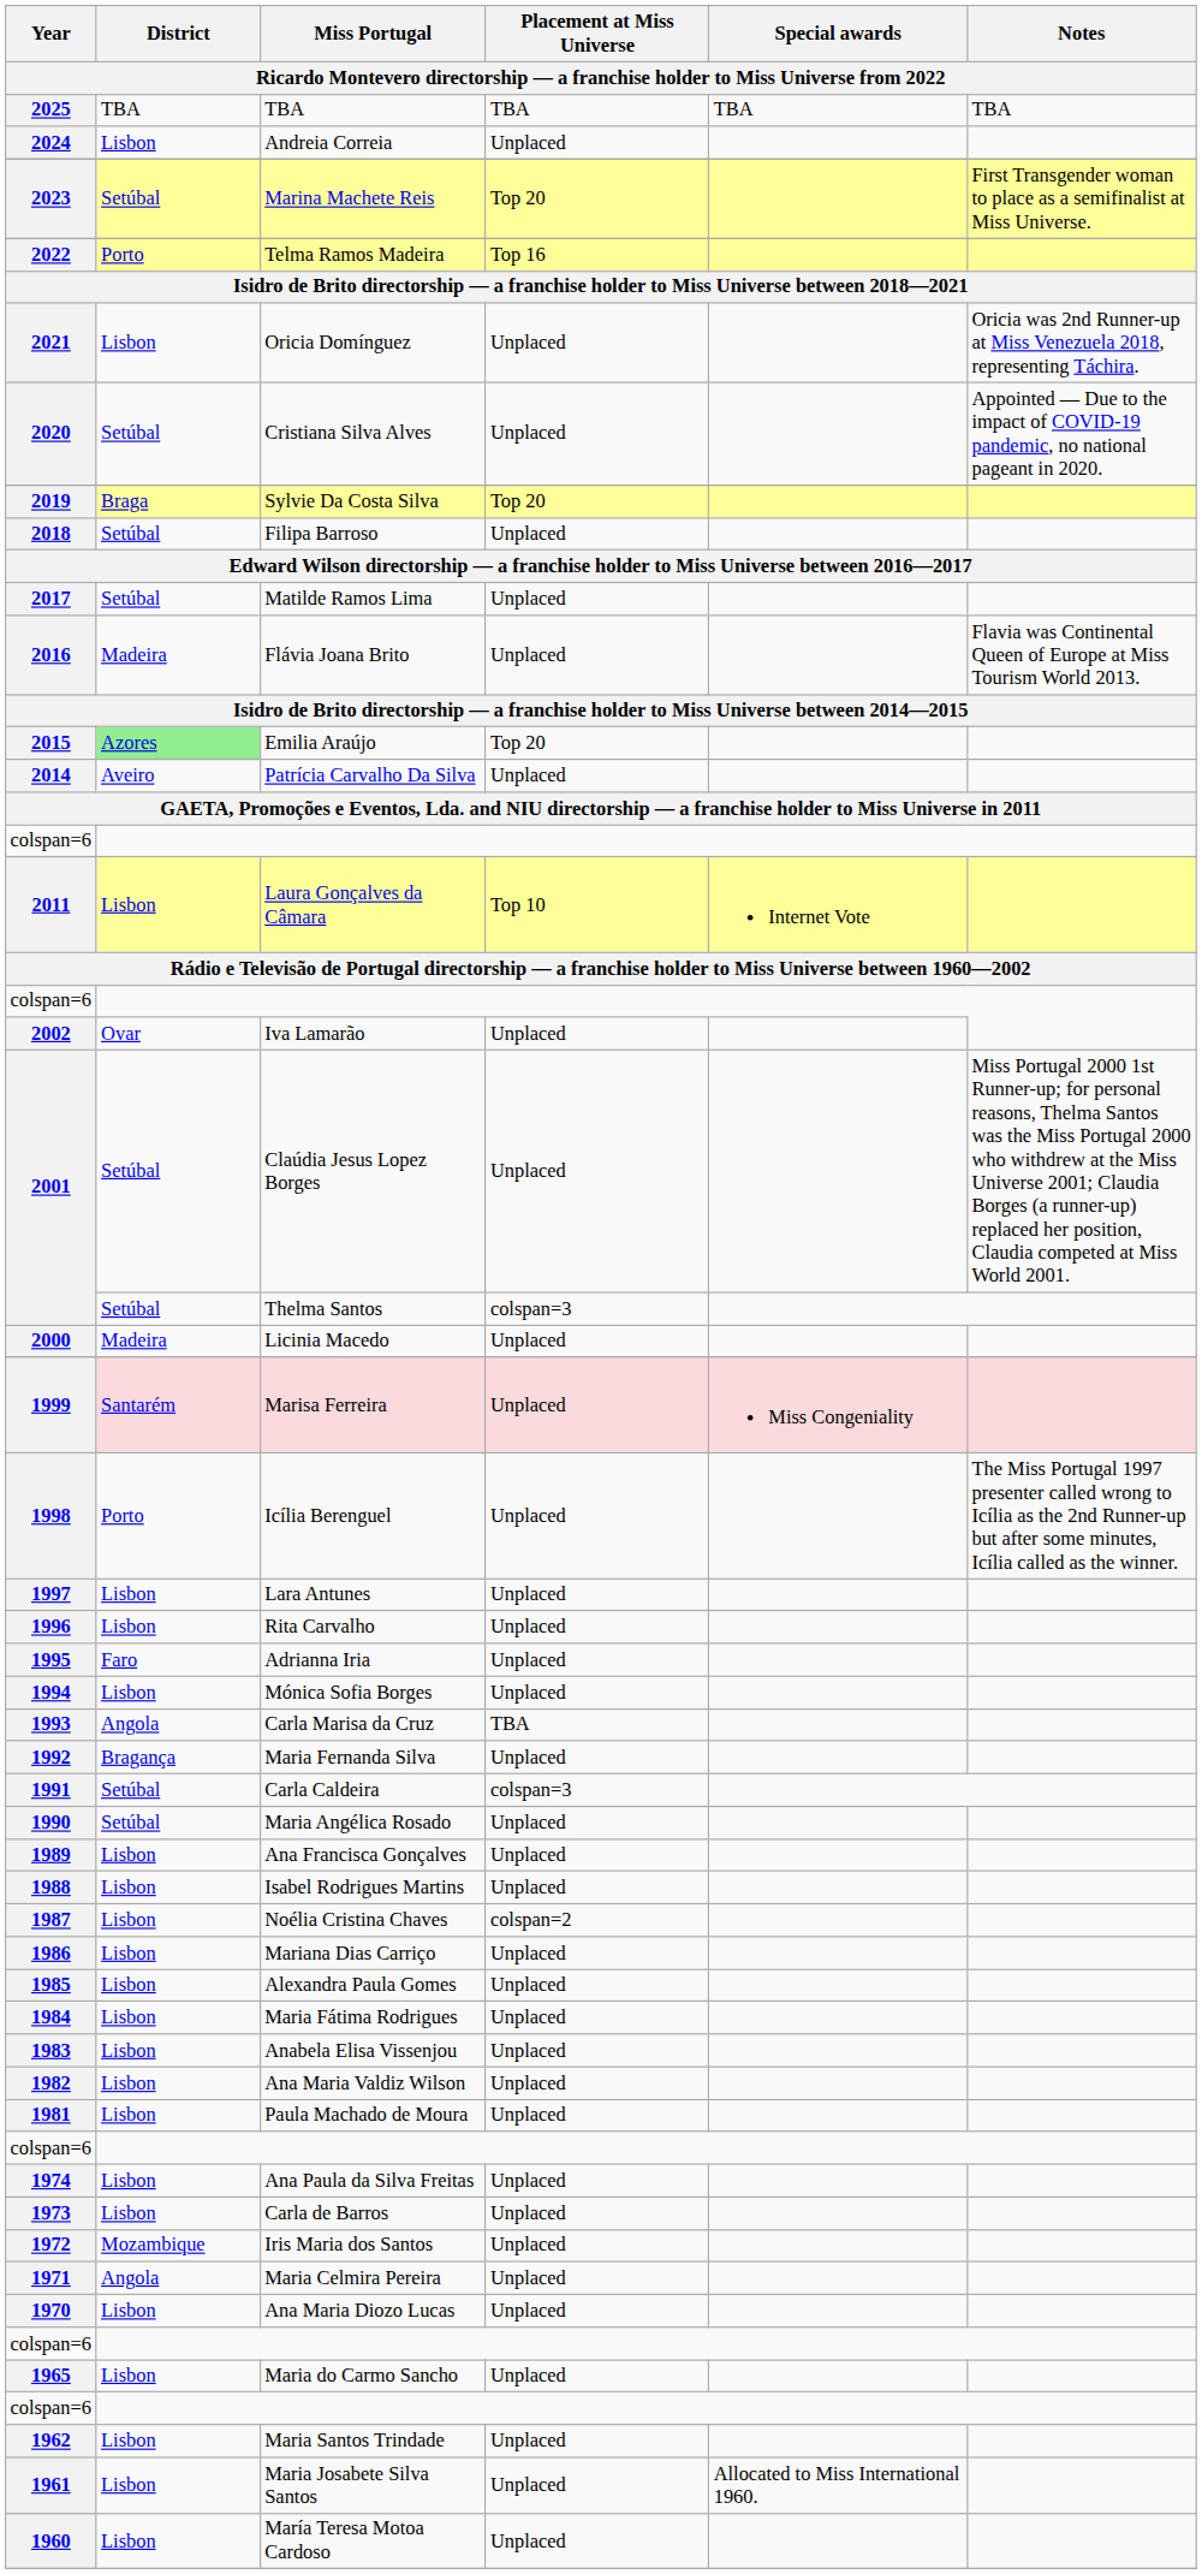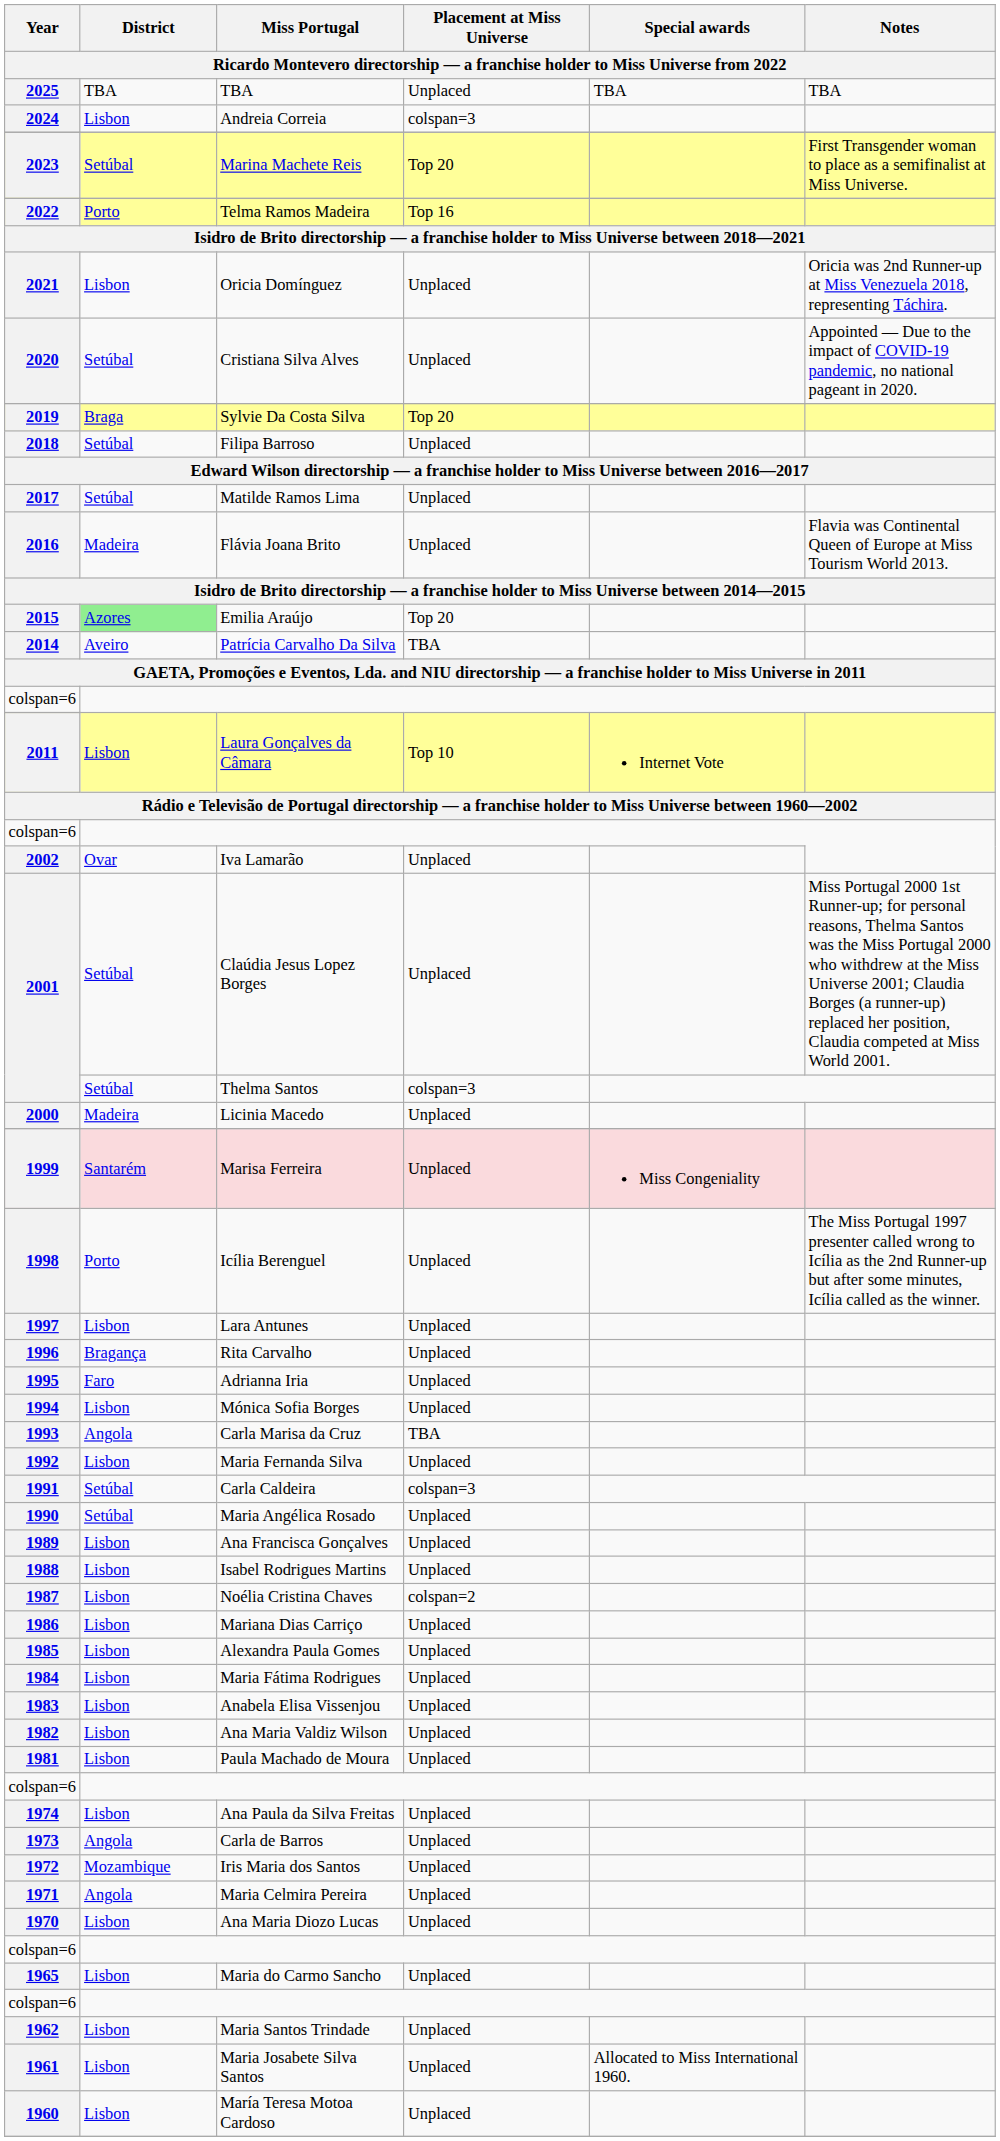2025 | Placement at Miss Universe: TBA -> Unplaced
2024 | Placement at Miss Universe: Unplaced -> colspan=3
2014 | Placement at Miss Universe: Unplaced -> TBA
1996 | District: Lisbon -> Bragança
1992 | District: Bragança -> Lisbon
1973 | District: Lisbon -> Angola
